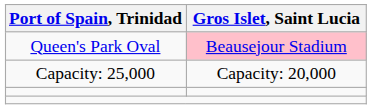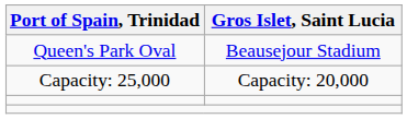row 2 | Gros Islet, Saint Lucia: pink background -> no background
